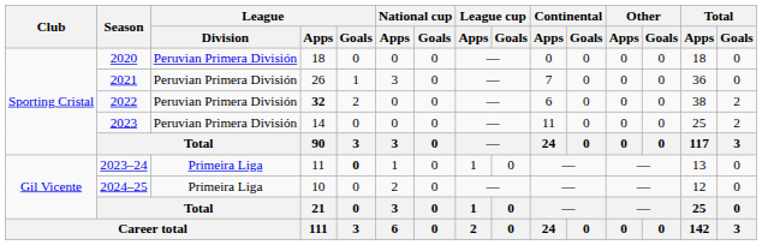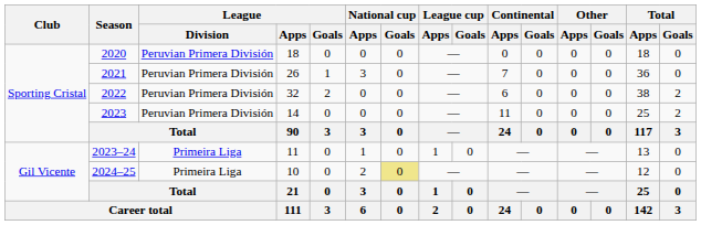2022 | League / Apps: bold -> normal
2023–24 | League / Goals: bold -> normal
2024–25 | National cup / Goals: no background -> khaki background
